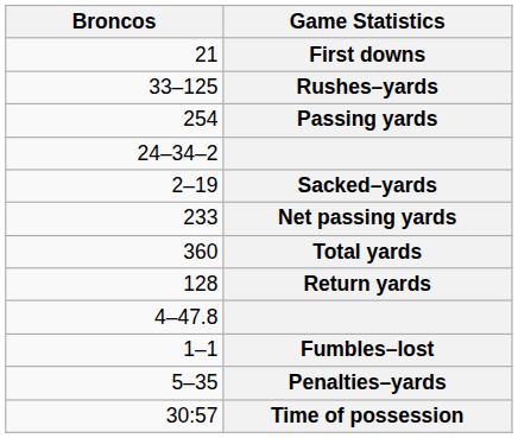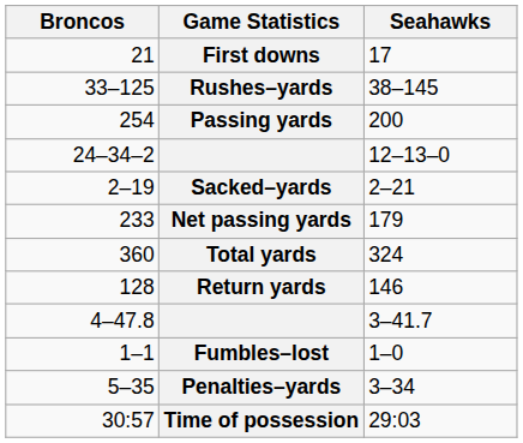+ column: Seahawks | 17 | 38–145 | 200 | 12–13–0 | 2–21 | 179 | 324 | 146 | 3–41.7 | 1–0 | 3–34 | 29:03
